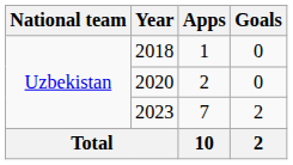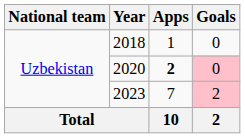2020 | Apps: normal -> bold
2020 | Goals: no background -> pink background
2023 | Goals: no background -> pink background
